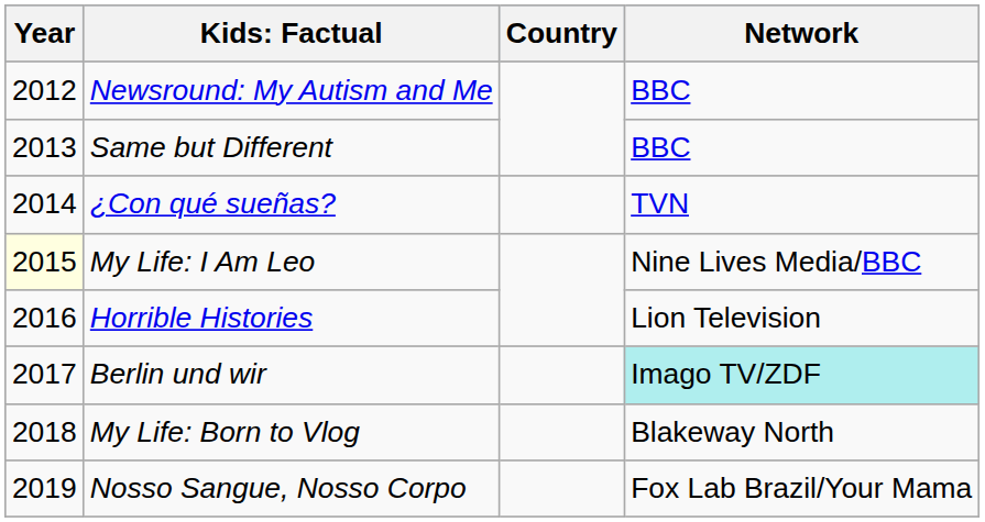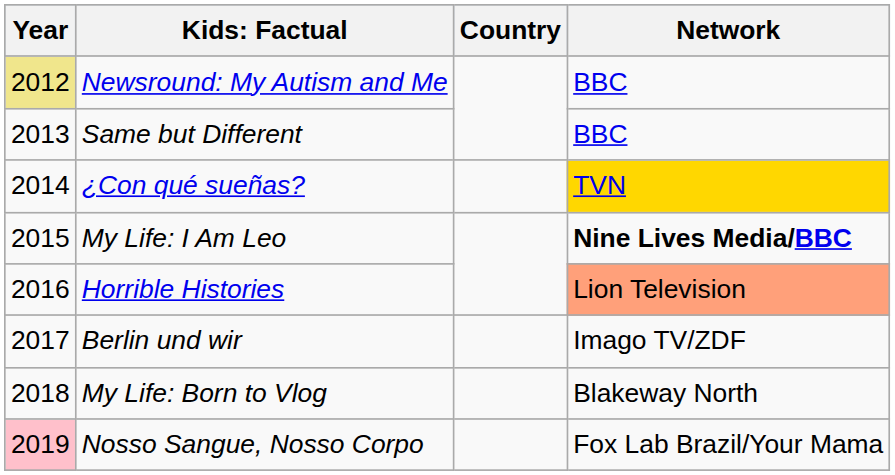Newsround: My Autism and Me | Year: no background -> khaki background
¿Con qué sueñas? | Network: no background -> gold background
My Life: I Am Leo | Year: lightyellow background -> no background
My Life: I Am Leo | Network: normal -> bold
Horrible Histories | Network: no background -> lightsalmon background
Berlin und wir | Network: paleturquoise background -> no background
Nosso Sangue, Nosso Corpo | Year: no background -> pink background
